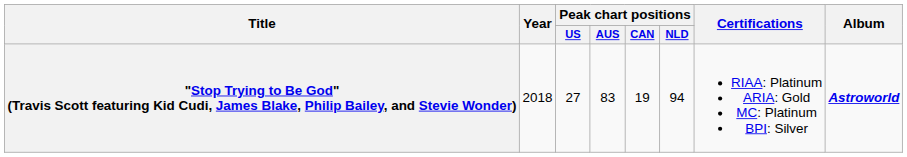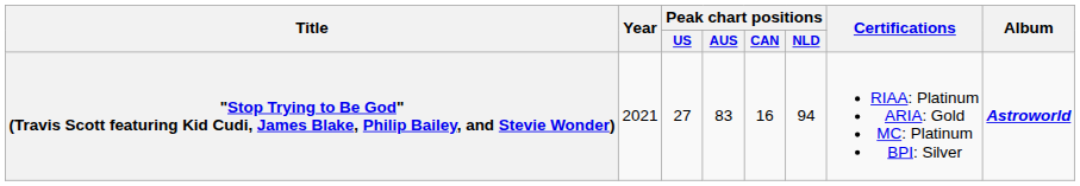row 3 | Year: 2018 -> 2021
row 3 | Peak chart positions / CAN: 19 -> 16
